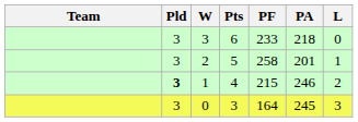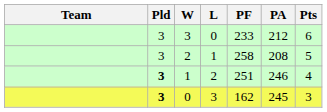columns swapped: L <-> Pts
row 2 | PA: 218 -> 212
row 3 | PA: 201 -> 208
row 4 | PF: 215 -> 251
row 5 | Pld: normal -> bold
row 5 | PF: 164 -> 162
